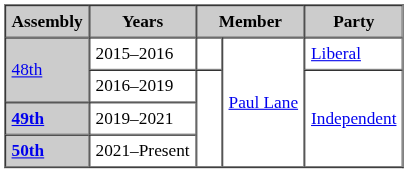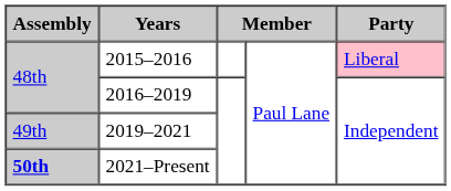2015–2016 | Party: no background -> pink background
2019–2021 | Assembly: bold -> normal
